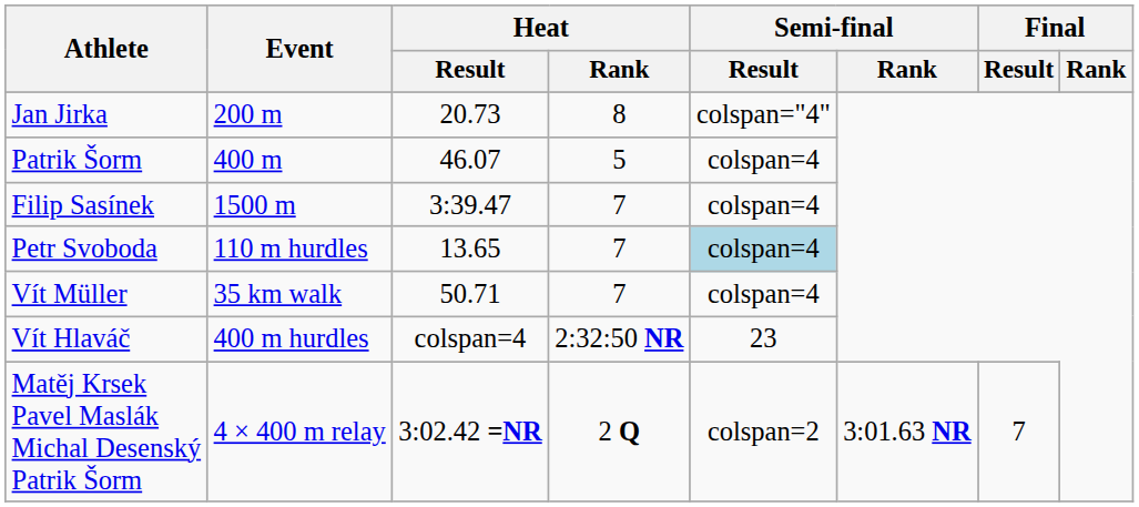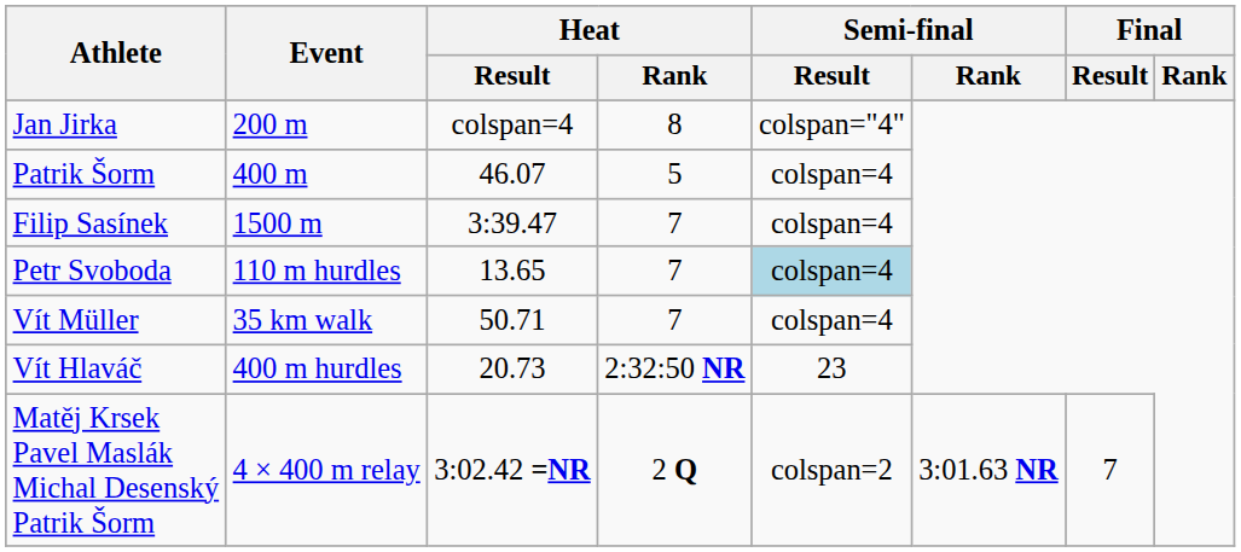Jan Jirka | Heat / Result: 20.73 -> colspan=4
Vít Hlaváč | Heat / Result: colspan=4 -> 20.73
